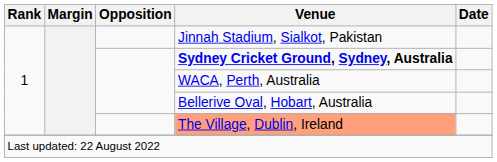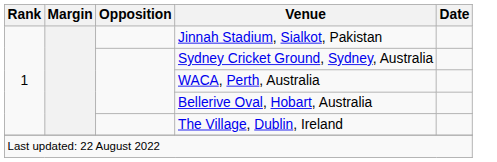Sydney Cricket Ground, Sydney, Australia | Venue: bold -> normal
The Village, Dublin, Ireland | Venue: lightsalmon background -> no background
